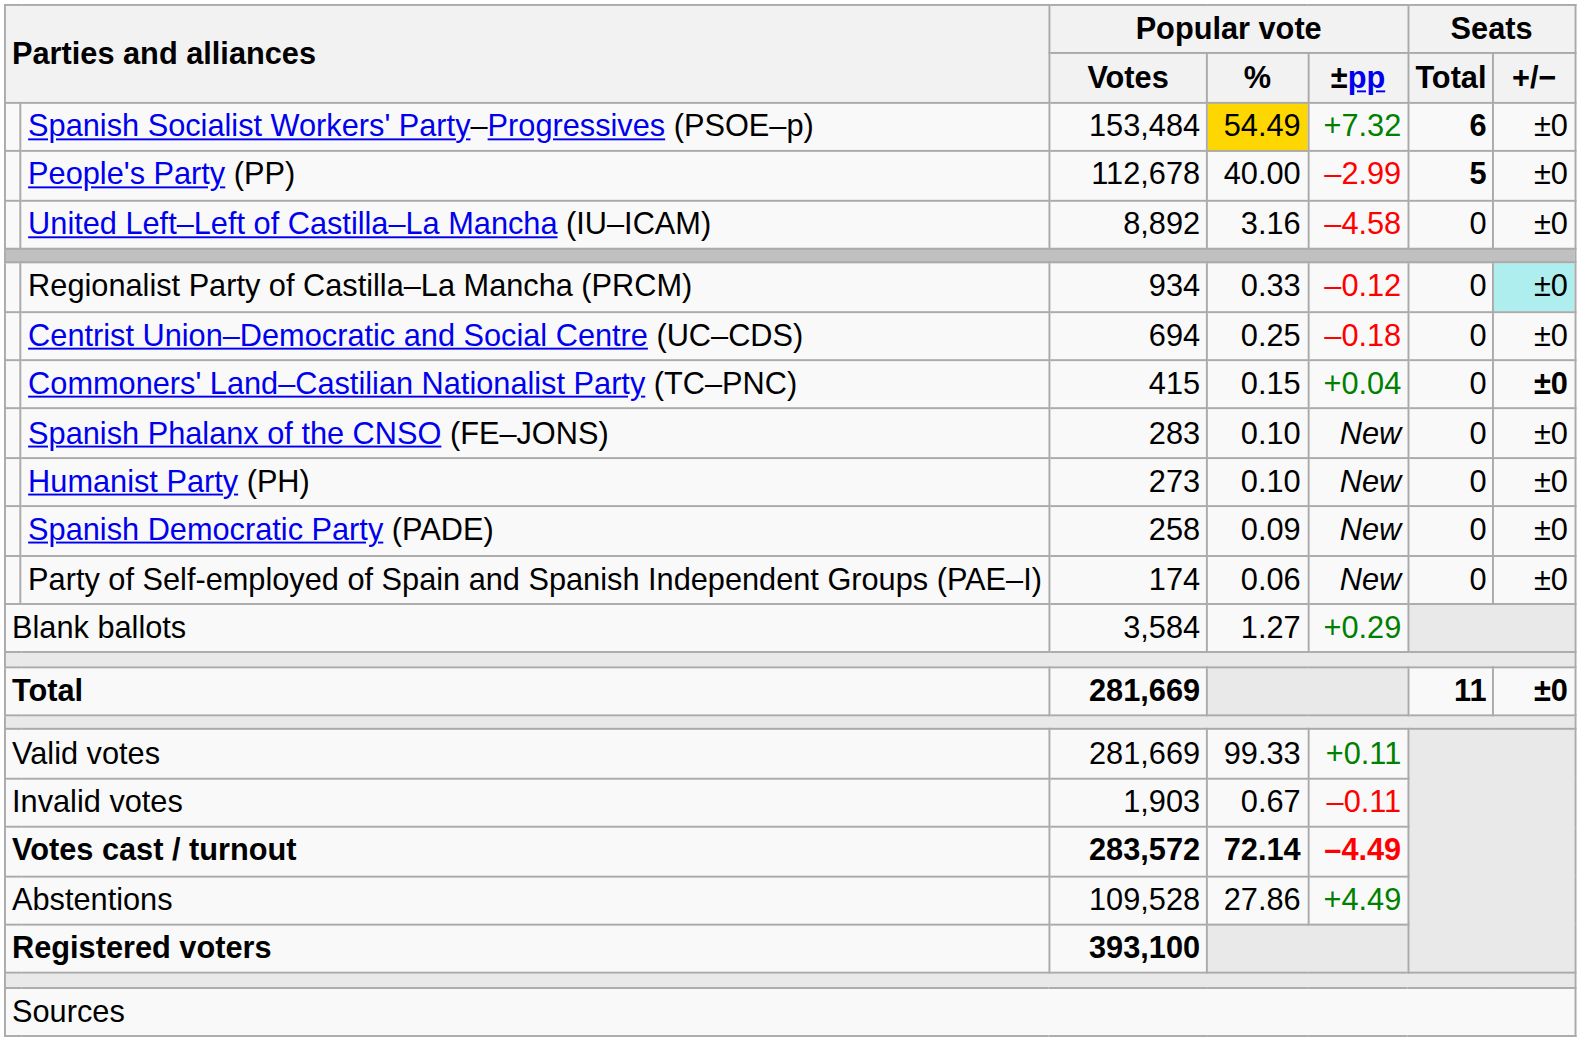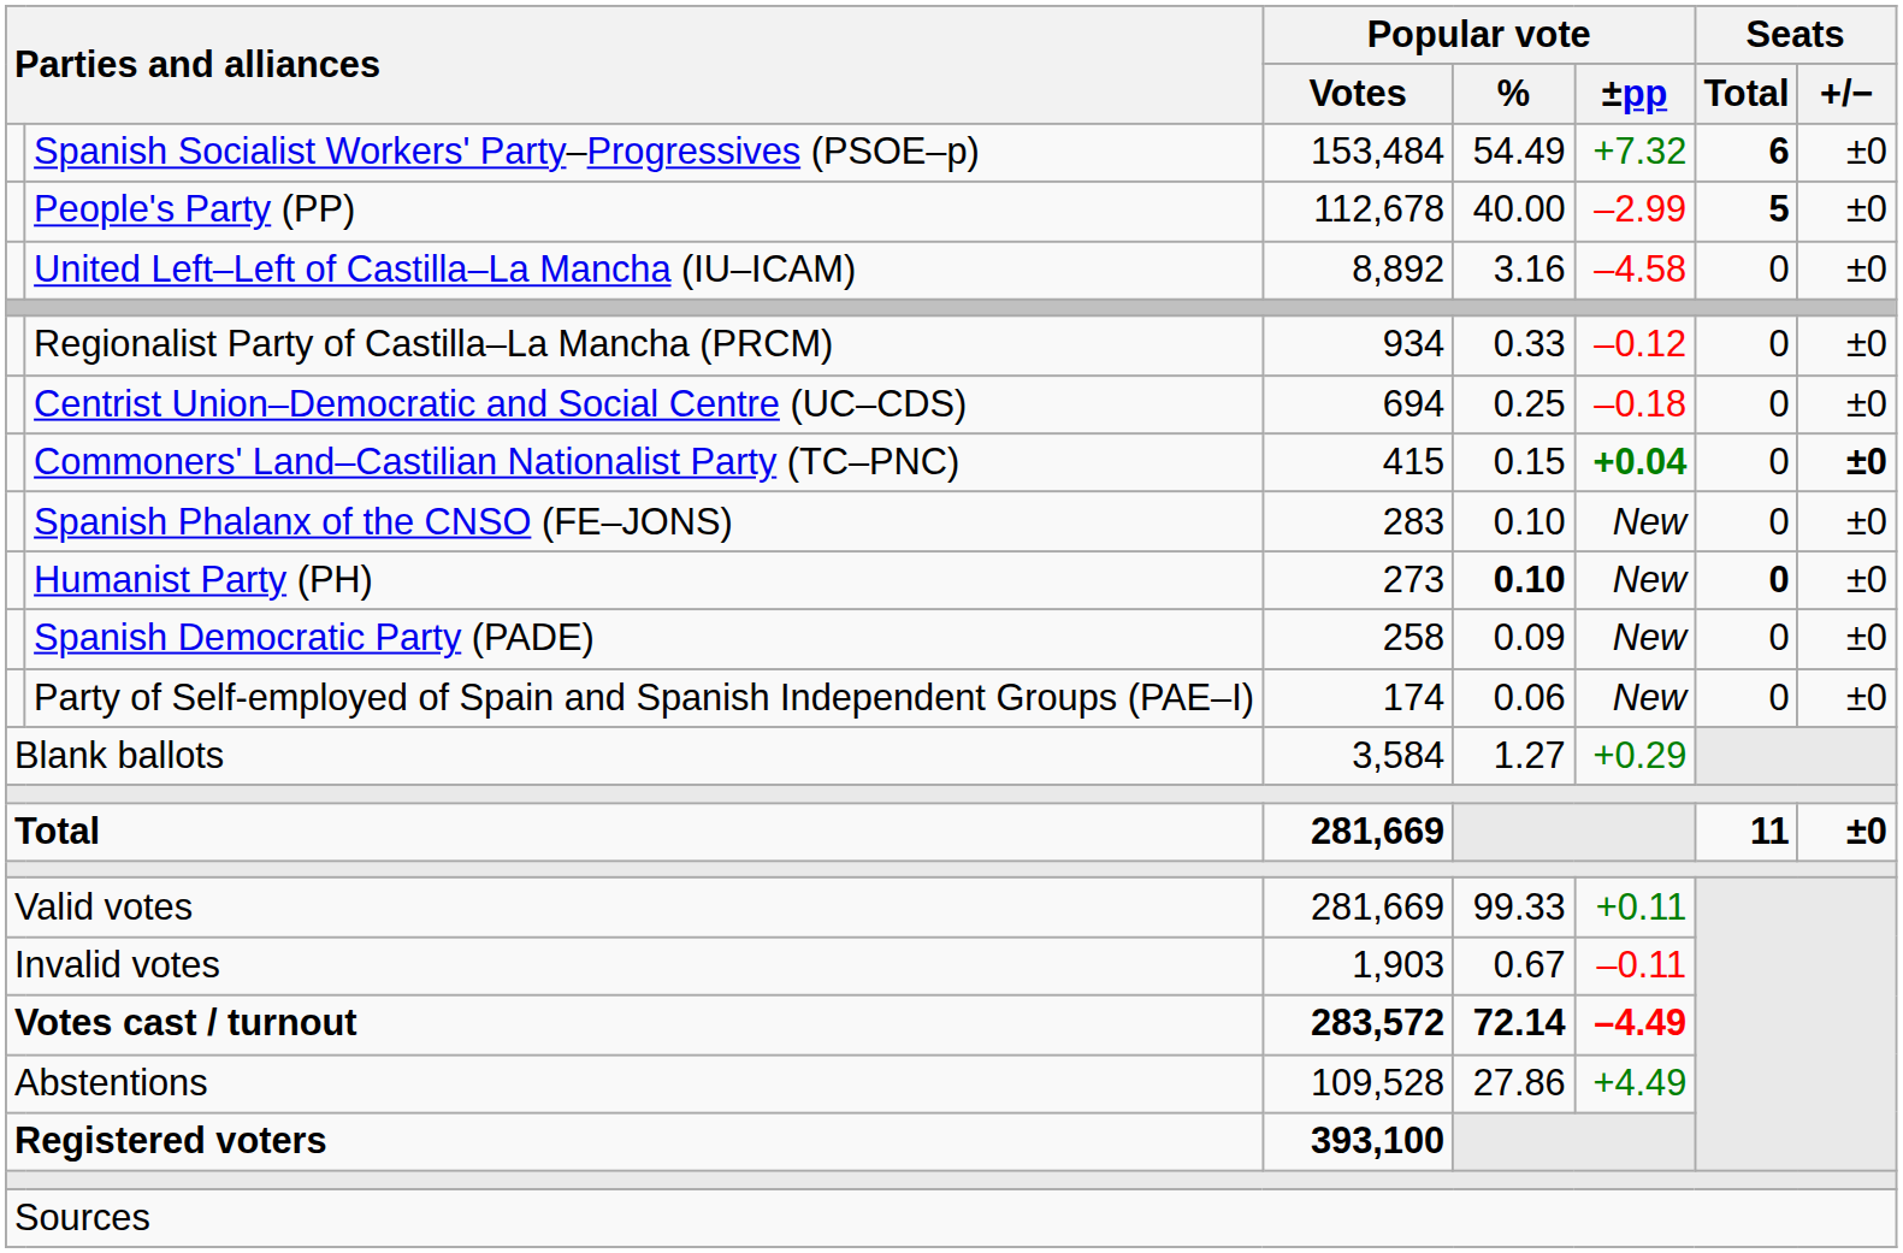Spanish Socialist Workers' Party–Progressives (PSOE–p) | Popular vote / %: gold background -> no background
Regionalist Party of Castilla–La Mancha (PRCM) | Seats / +/−: paleturquoise background -> no background
Commoners' Land–Castilian Nationalist Party (TC–PNC) | Popular vote / ±pp: normal -> bold
Humanist Party (PH) | Popular vote / %: normal -> bold
Humanist Party (PH) | Seats / Total: normal -> bold
